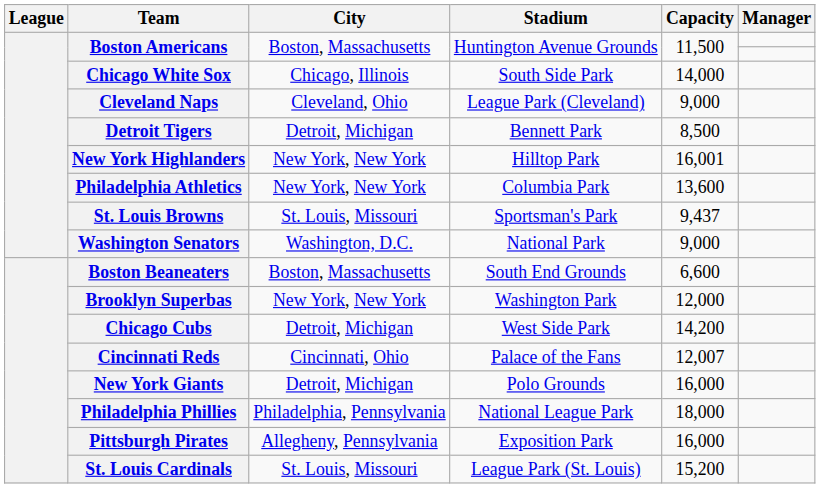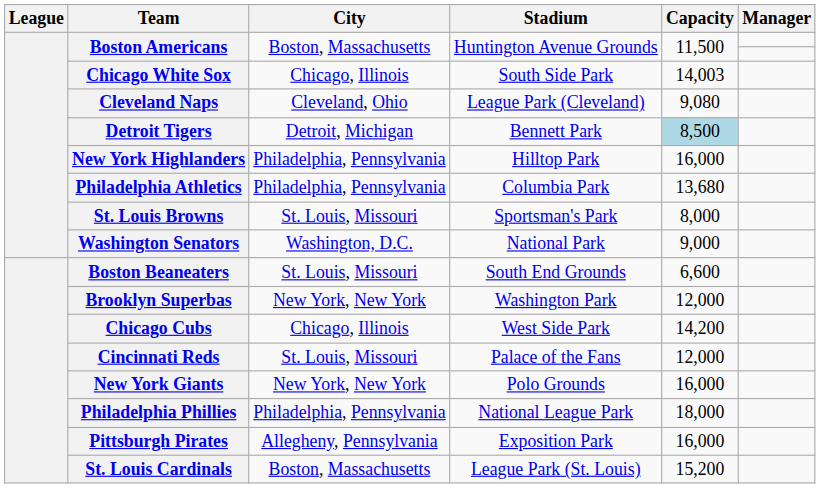Chicago White Sox | Capacity: 14,000 -> 14,003
Cleveland Naps | Capacity: 9,000 -> 9,080
Detroit Tigers | Capacity: no background -> lightblue background
New York Highlanders | City: New York, New York -> Philadelphia, Pennsylvania
New York Highlanders | Capacity: 16,001 -> 16,000
Philadelphia Athletics | City: New York, New York -> Philadelphia, Pennsylvania
Philadelphia Athletics | Capacity: 13,600 -> 13,680
St. Louis Browns | Capacity: 9,437 -> 8,000
Boston Beaneaters | City: Boston, Massachusetts -> St. Louis, Missouri
Chicago Cubs | City: Detroit, Michigan -> Chicago, Illinois
Cincinnati Reds | City: Cincinnati, Ohio -> St. Louis, Missouri
Cincinnati Reds | Capacity: 12,007 -> 12,000
New York Giants | City: Detroit, Michigan -> New York, New York
St. Louis Cardinals | City: St. Louis, Missouri -> Boston, Massachusetts
